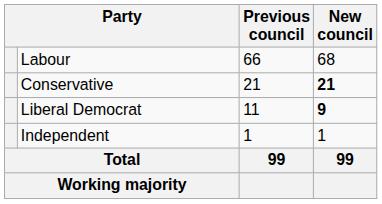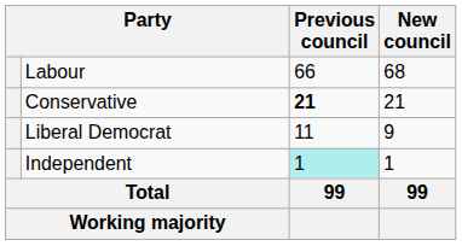Conservative | Previous council: normal -> bold
Conservative | New council: bold -> normal
Liberal Democrat | New council: bold -> normal
Independent | Previous council: no background -> paleturquoise background
